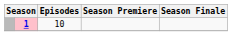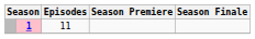row 2 | Episodes: 10 -> 11
